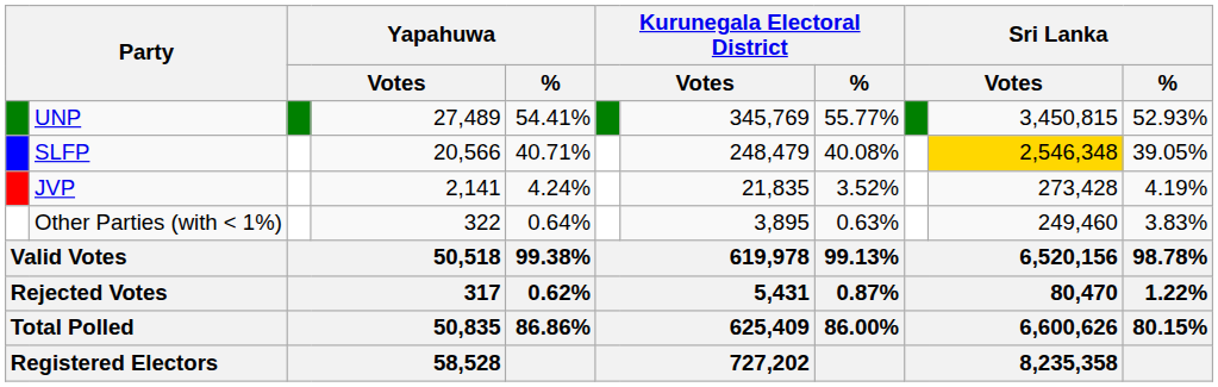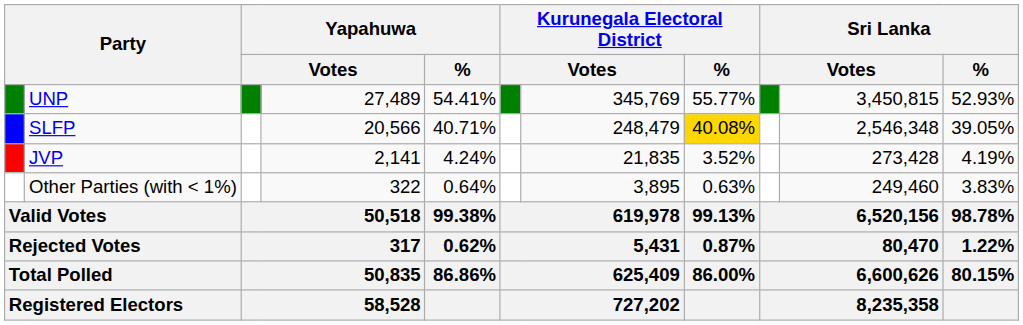SLFP | Kurunegala Electoral District / %: no background -> gold background
SLFP | column 10: gold background -> no background
